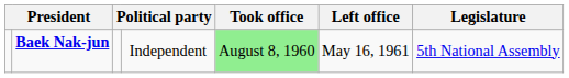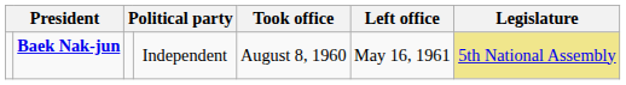Baek Nak-jun | Took office: lightgreen background -> no background
Baek Nak-jun | Legislature: no background -> khaki background
